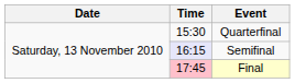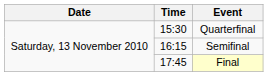Semifinal | Time: lavender background -> no background
Final | Time: pink background -> no background
